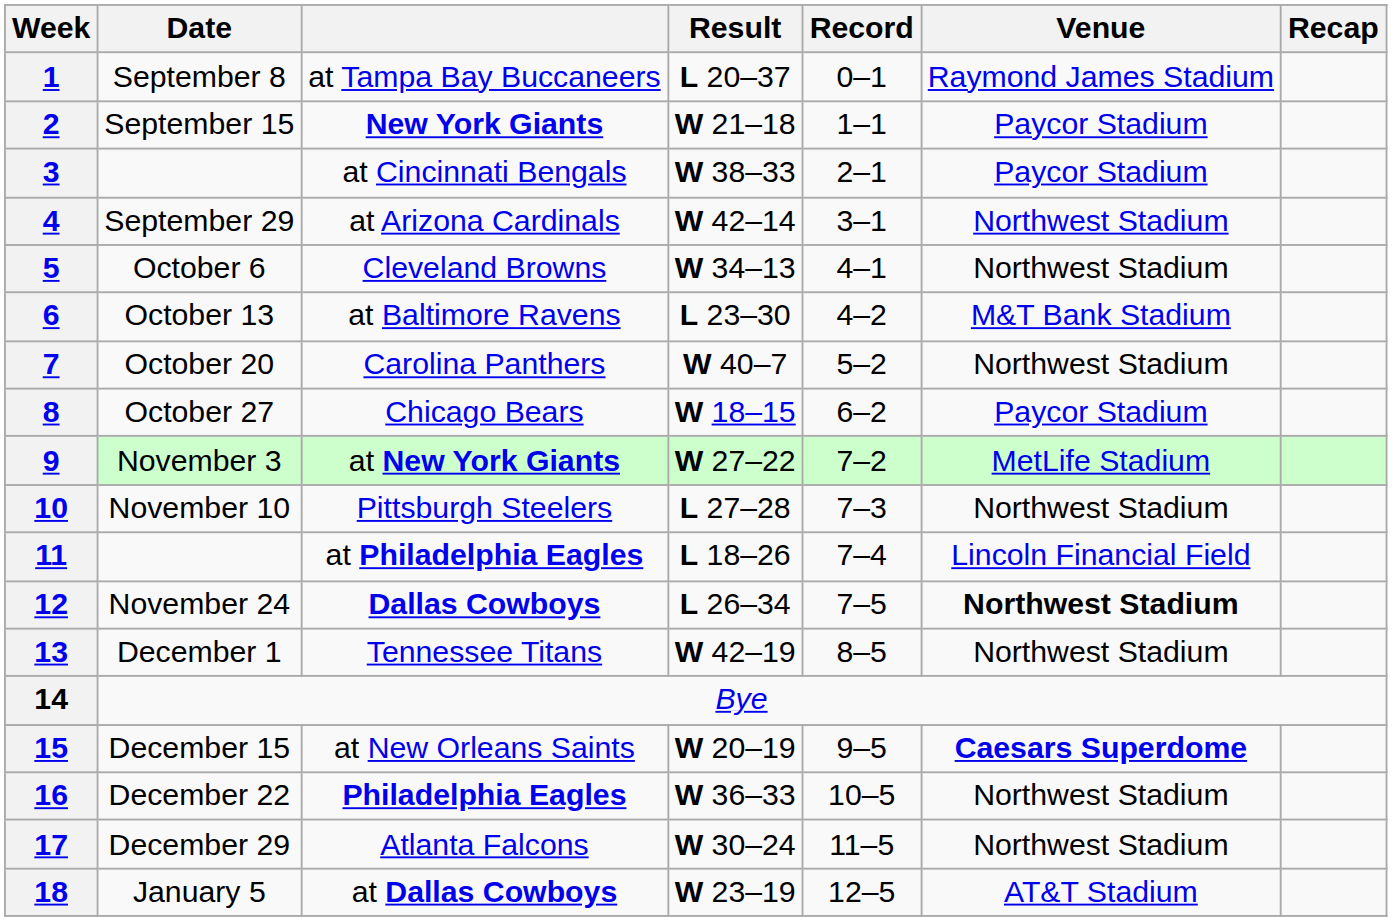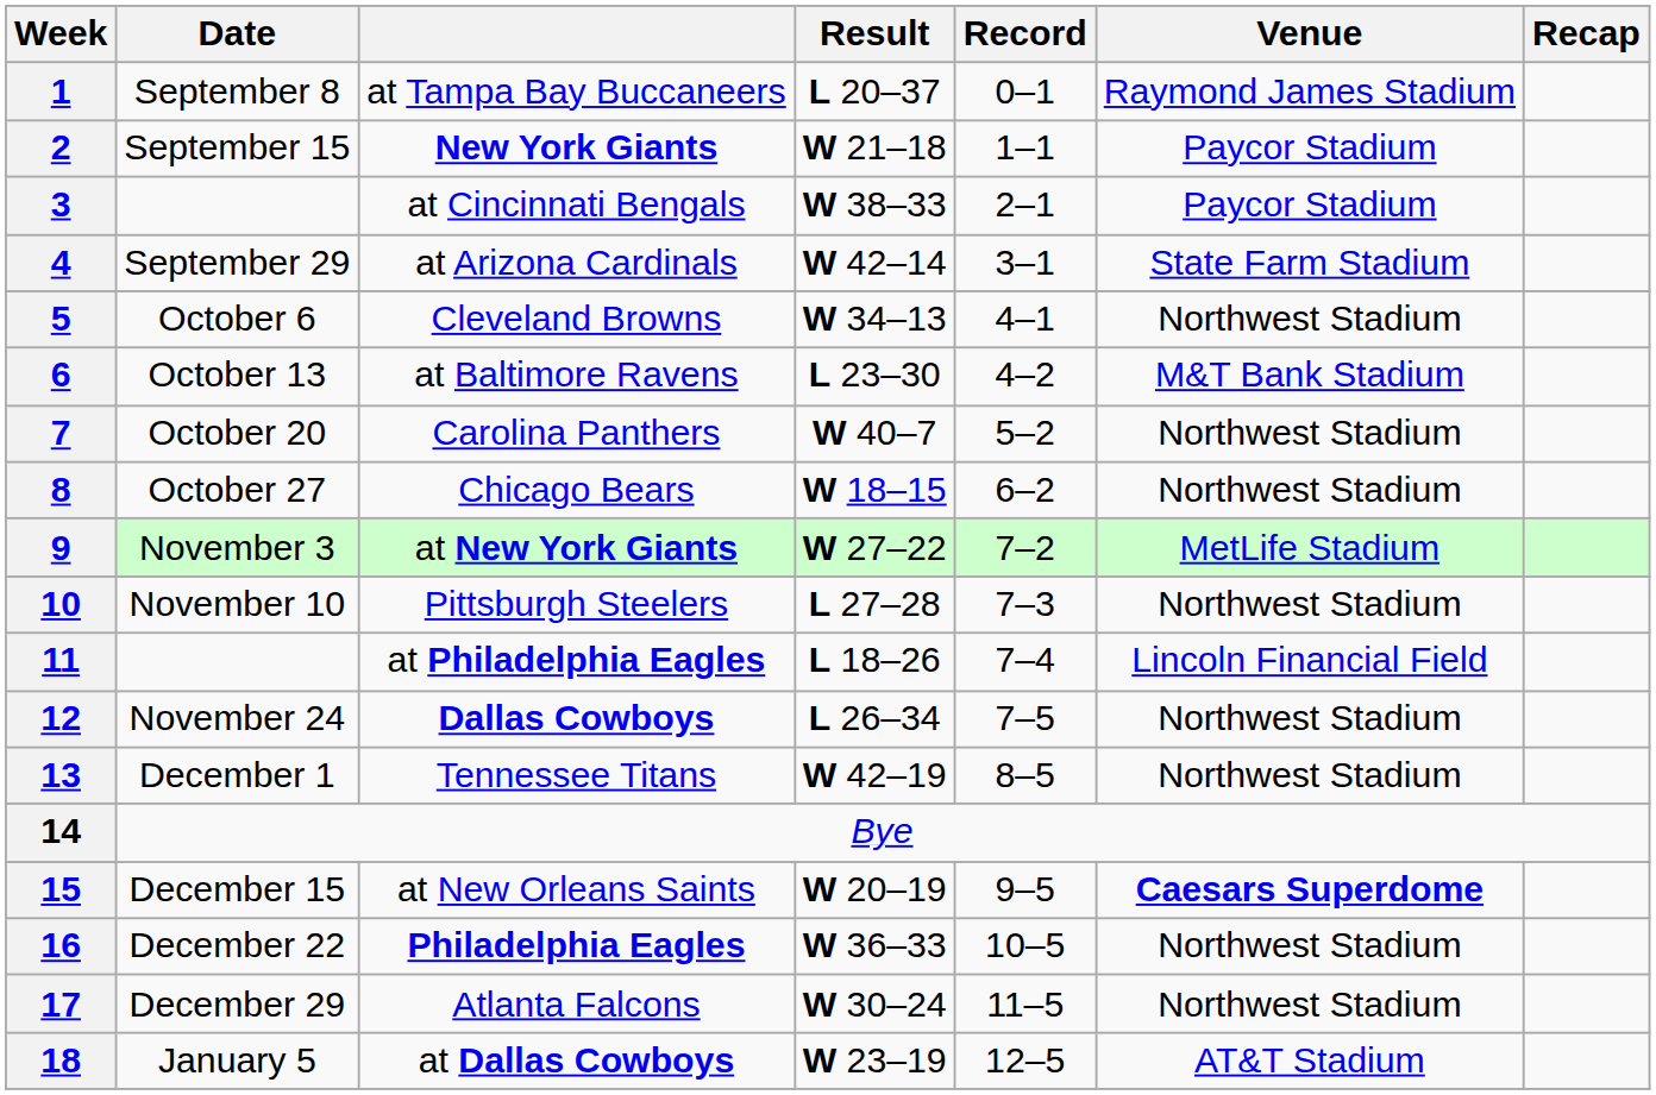4 | Venue: Northwest Stadium -> State Farm Stadium
8 | Venue: Paycor Stadium -> Northwest Stadium
12 | Venue: bold -> normal
